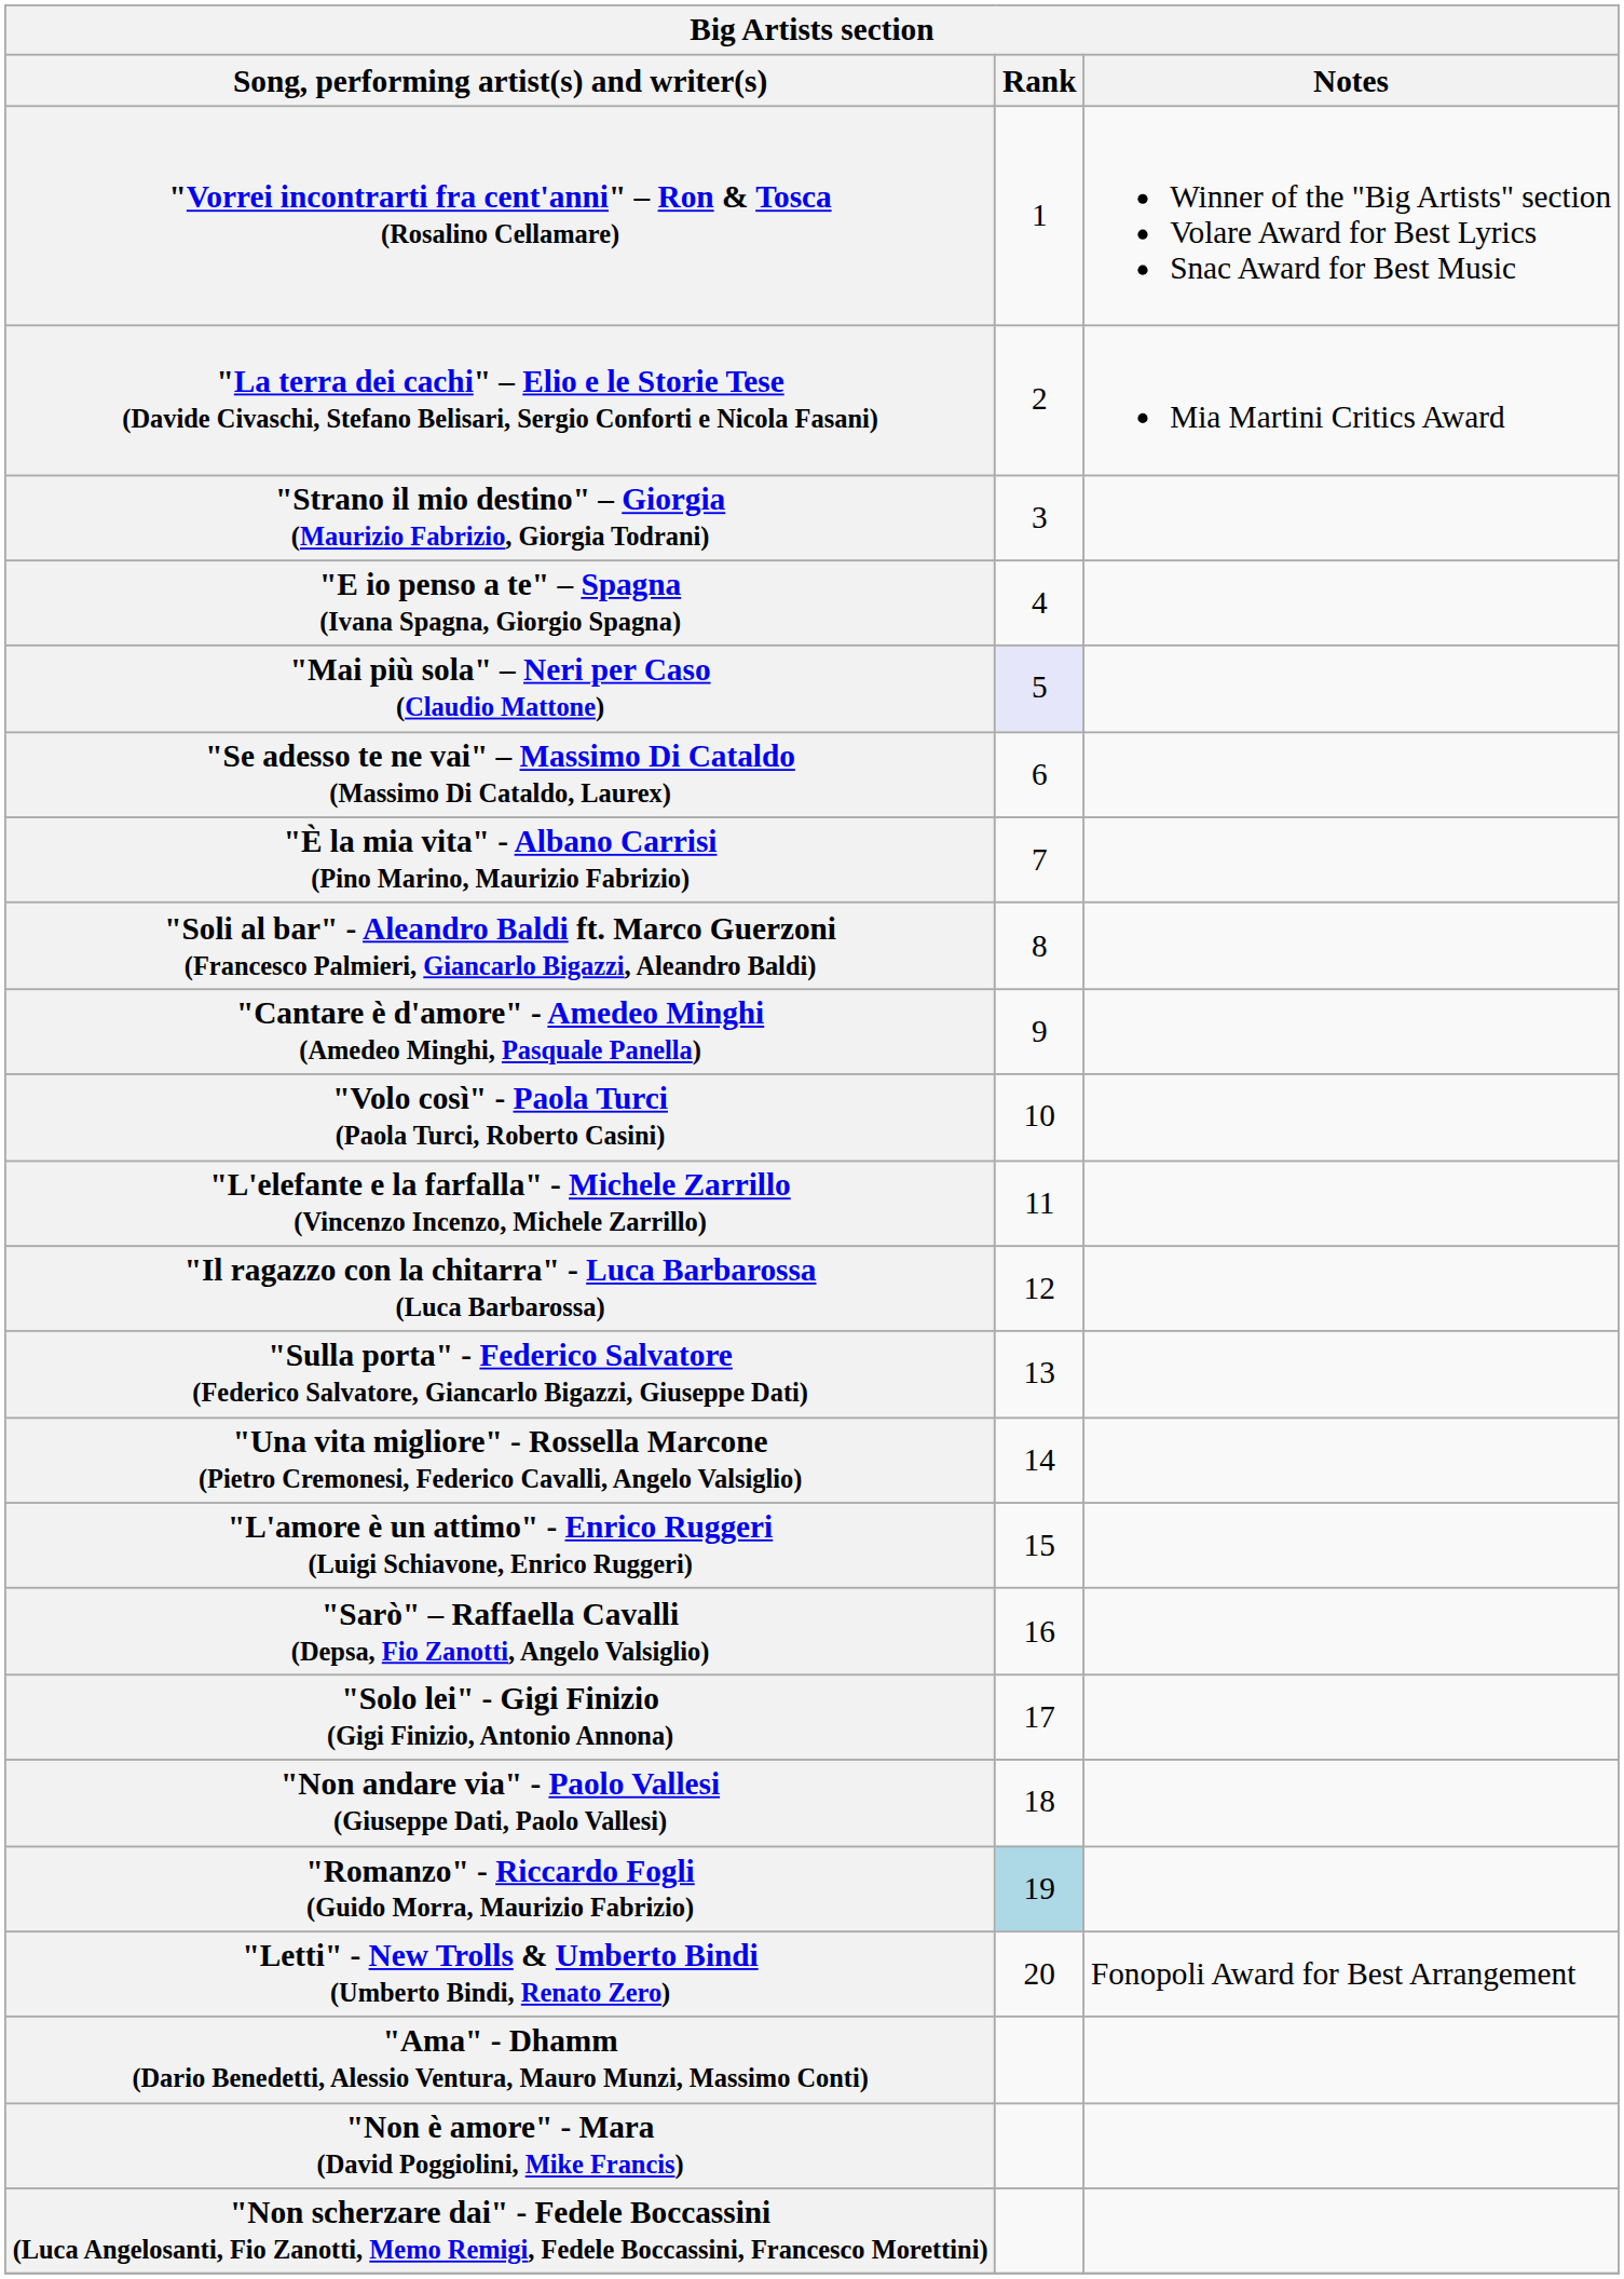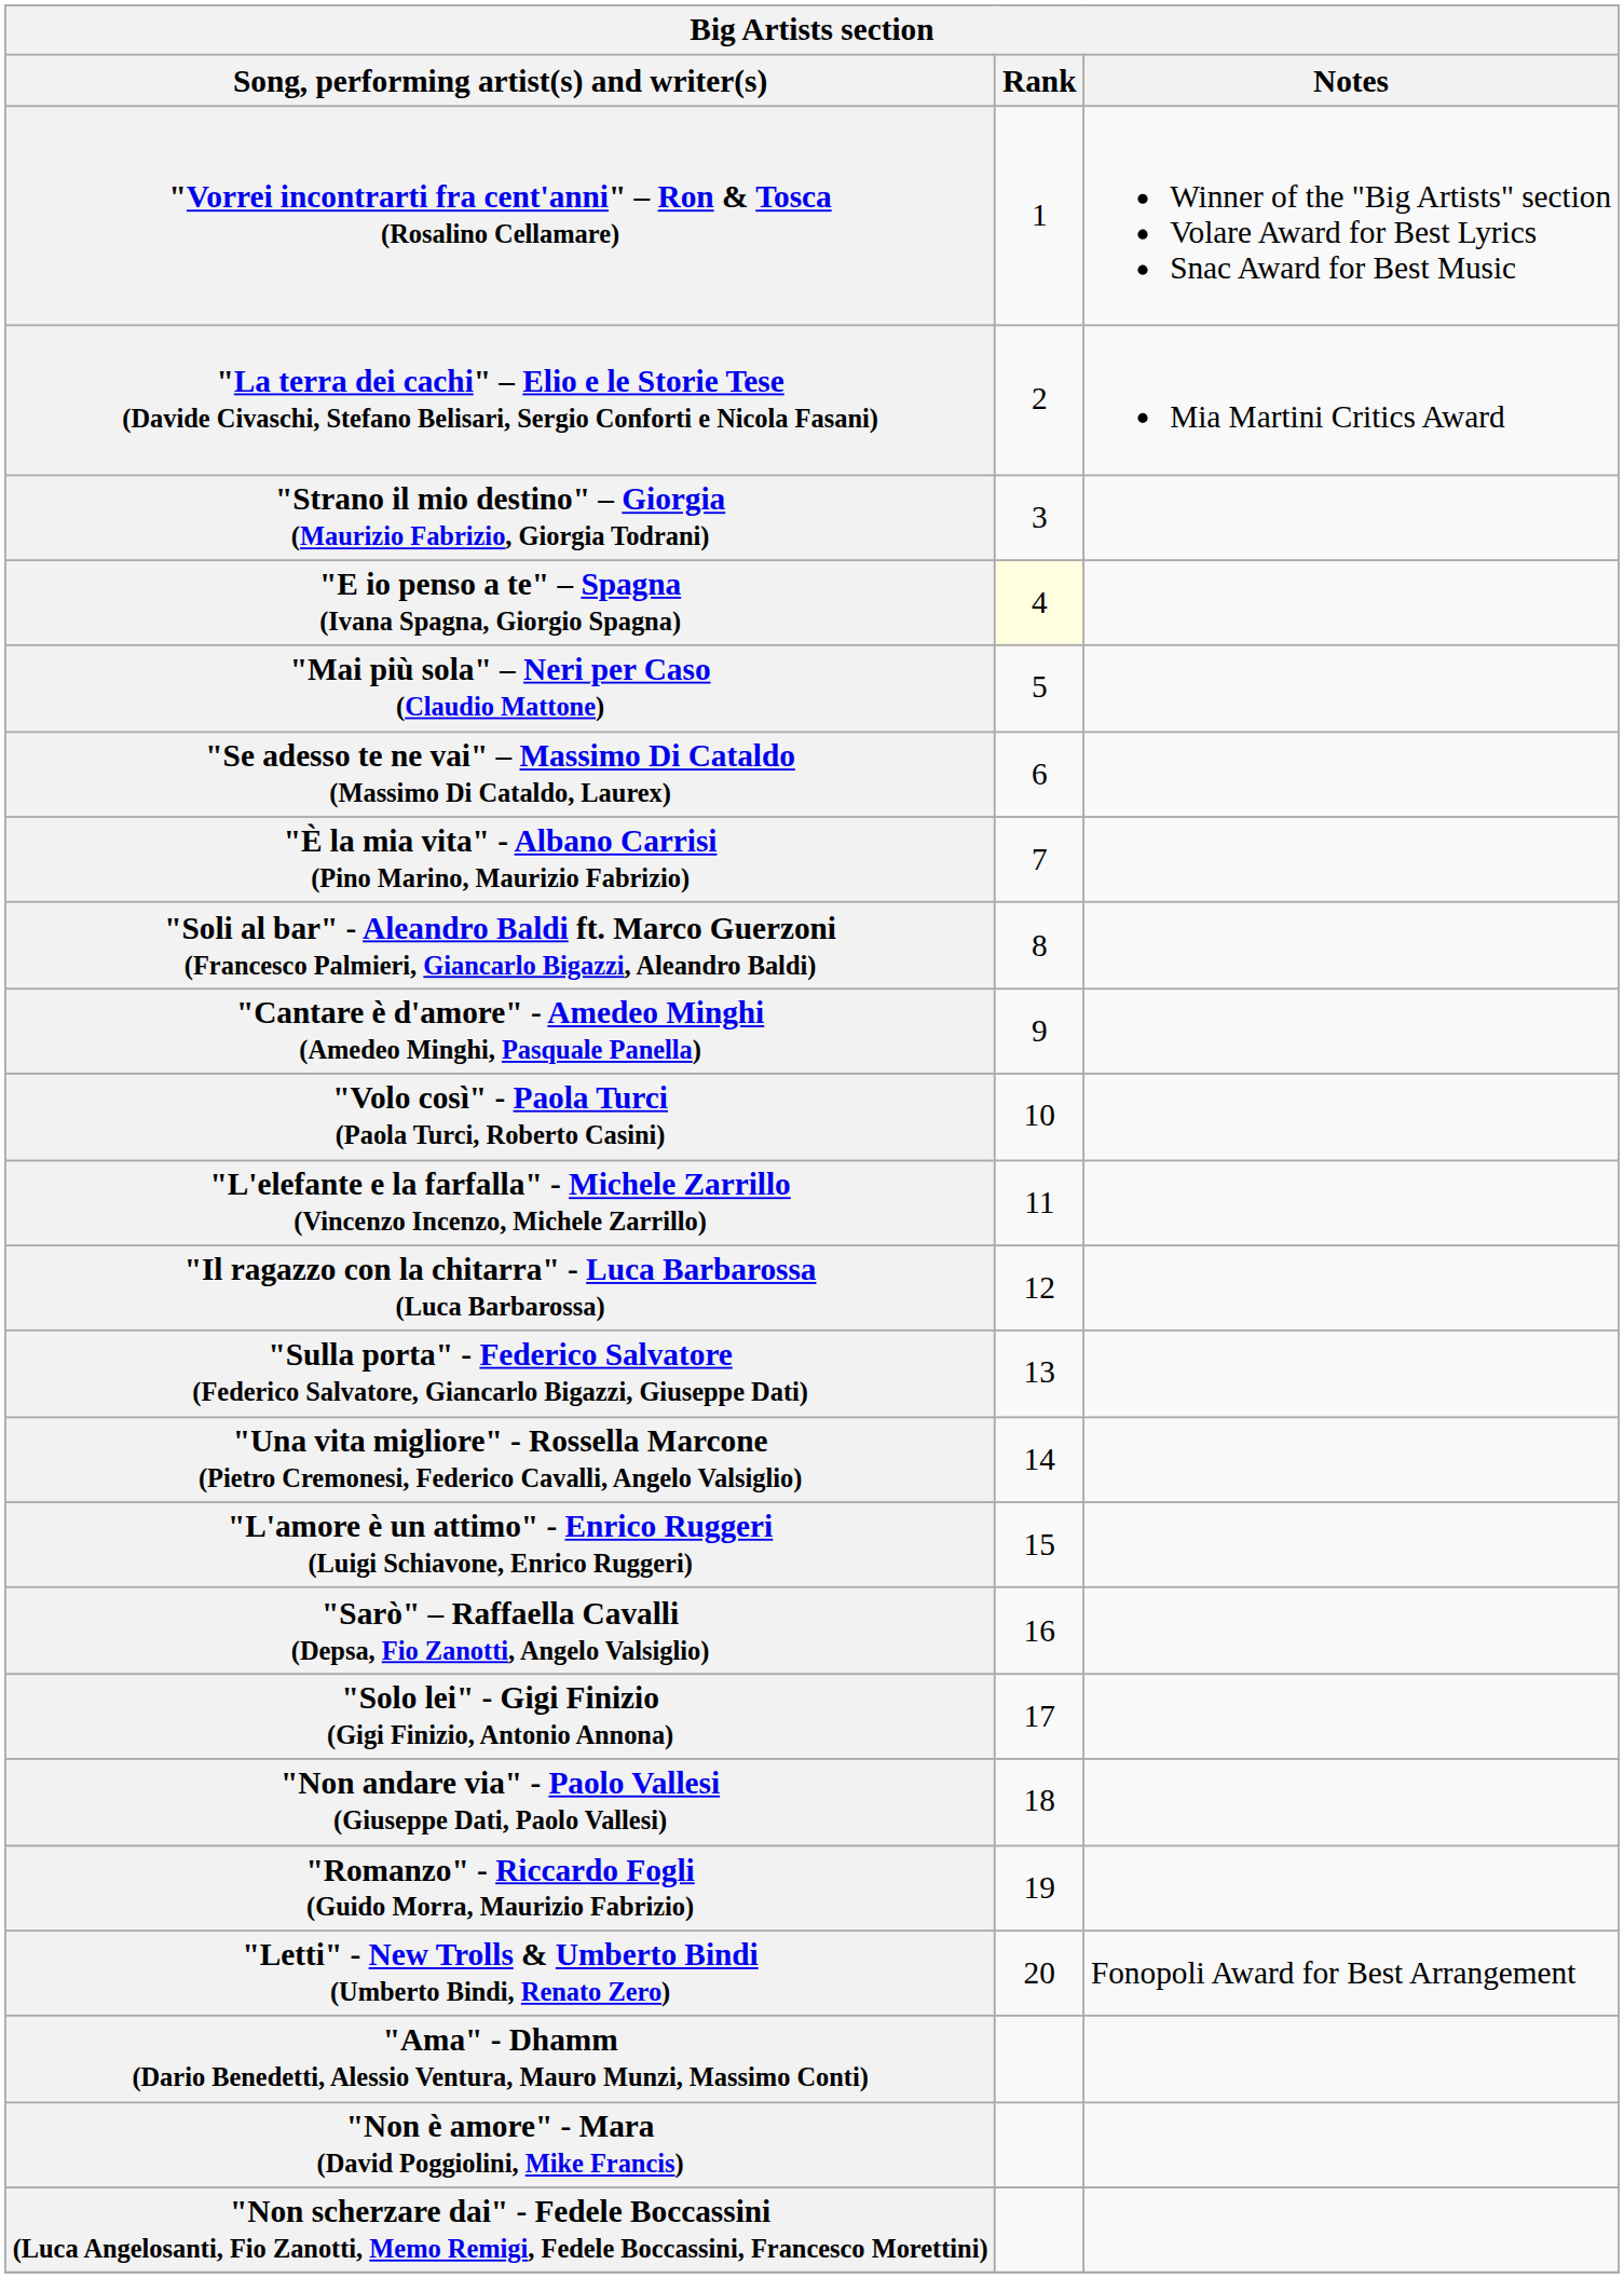"E io penso a te" – Spagna (Ivana Spagna, Giorgio Spagna) | Rank: no background -> lightyellow background
"Mai più sola" – Neri per Caso (Claudio Mattone) | Rank: lavender background -> no background
"Romanzo" - Riccardo Fogli (Guido Morra, Maurizio Fabrizio) | Rank: lightblue background -> no background
